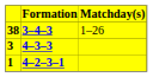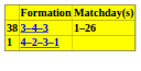38 | Matchday(s): normal -> bold
- row: 3 | 4–3–3
